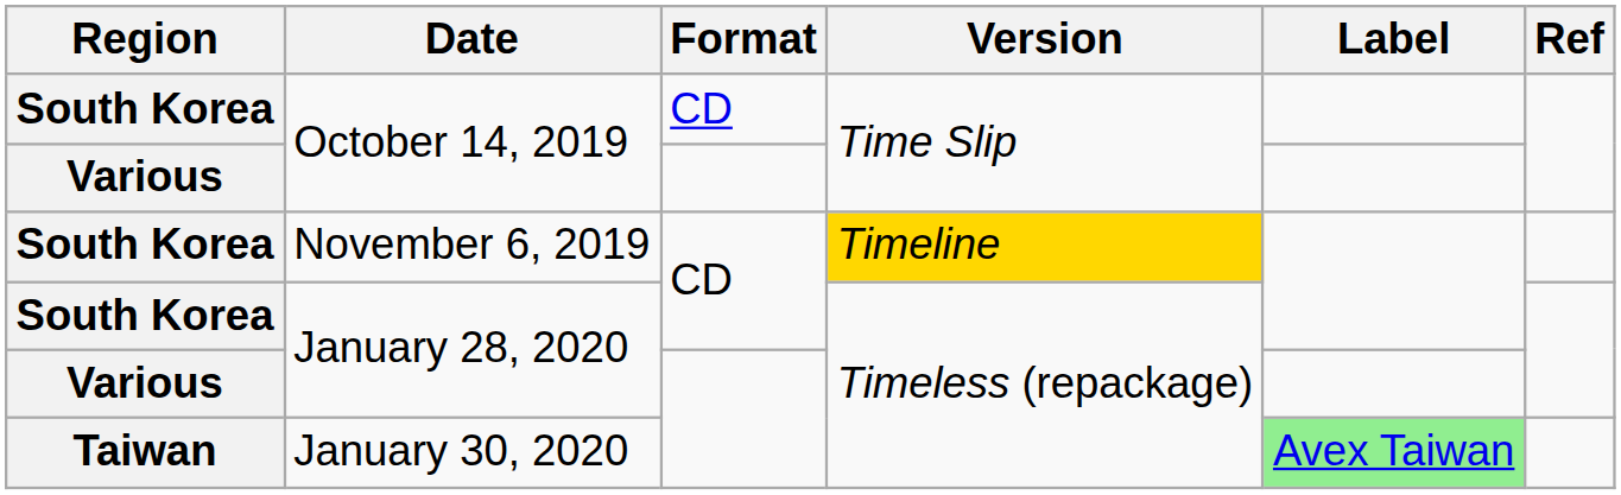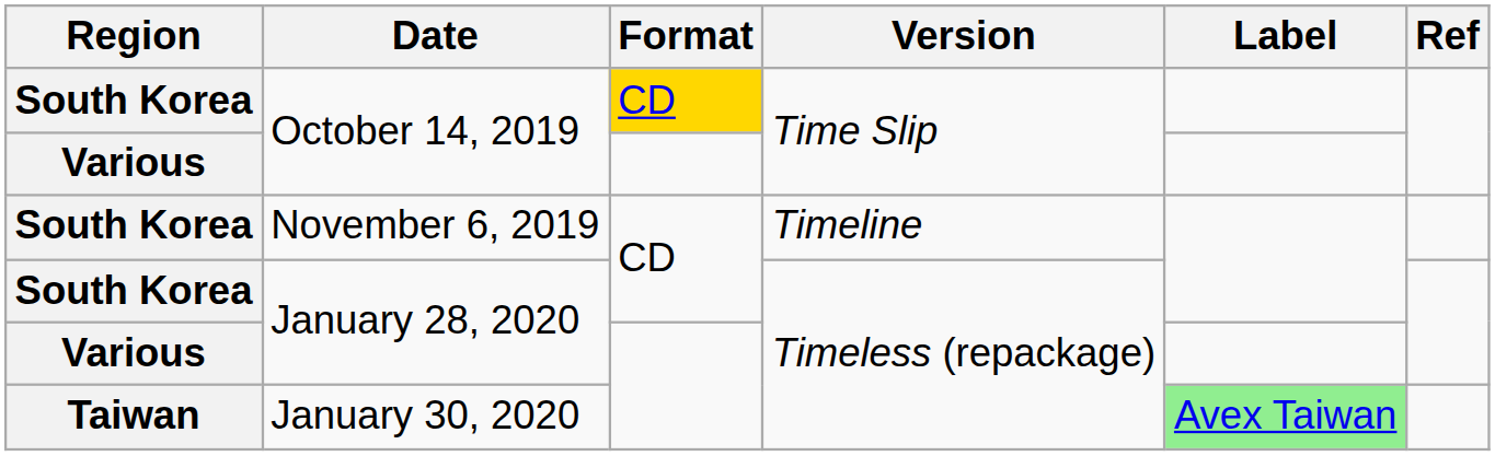South Korea / October 14, 2019 | Format: no background -> gold background
November 6, 2019 | Version: gold background -> no background
